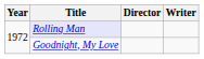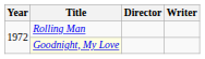Rolling Man | Title: lavender background -> no background
Goodnight, My Love | Title: no background -> lightyellow background
